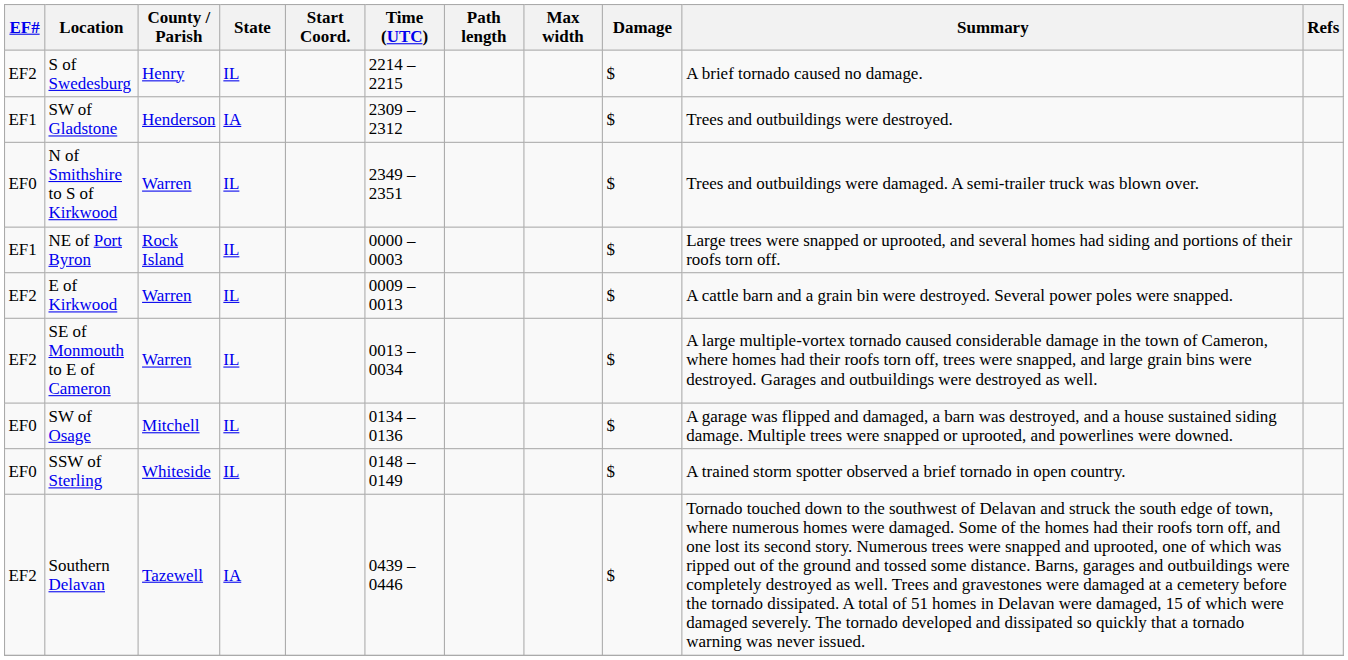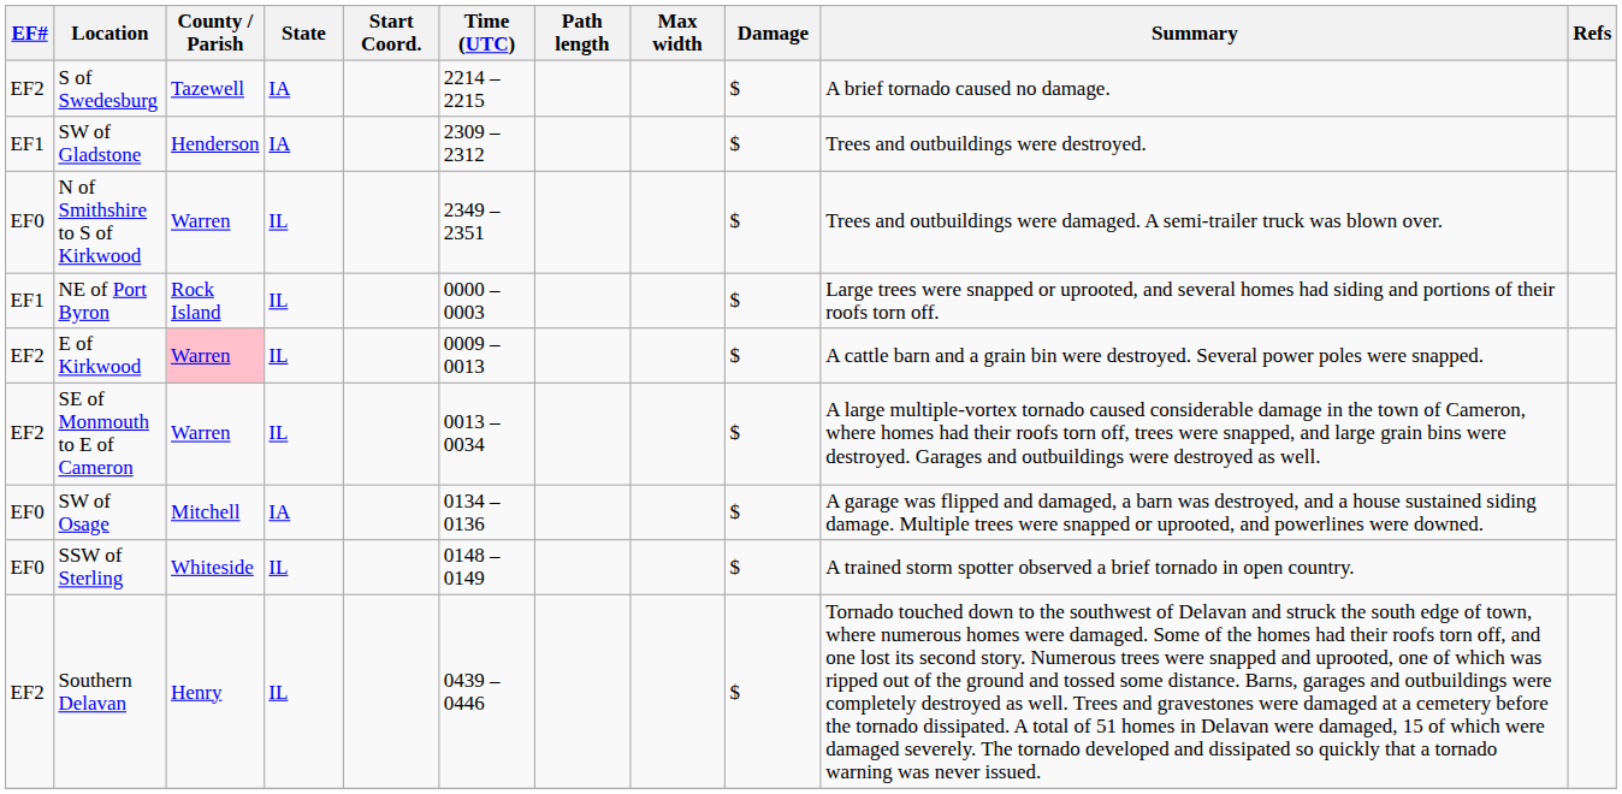S of Swedesburg | County / Parish: Henry -> Tazewell
S of Swedesburg | State: IL -> IA
E of Kirkwood | County / Parish: no background -> pink background
SW of Osage | State: IL -> IA
Southern Delavan | County / Parish: Tazewell -> Henry
Southern Delavan | State: IA -> IL
